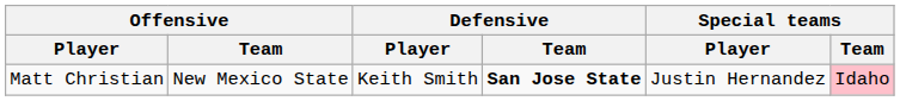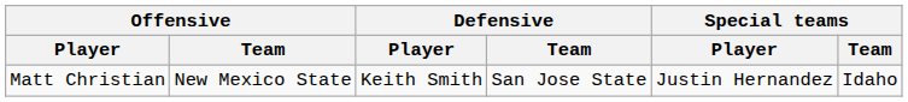Matt Christian | Defensive / Team: bold -> normal
Matt Christian | Special teams / Team: pink background -> no background
